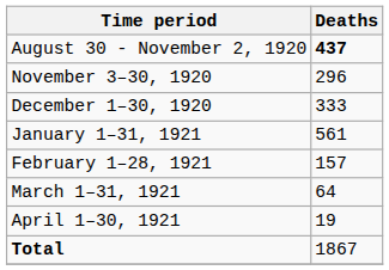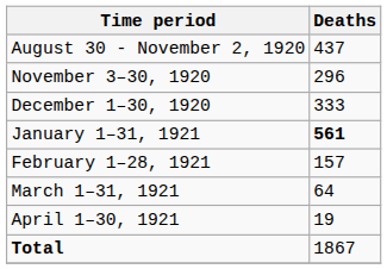August 30 - November 2, 1920 | Deaths: bold -> normal
January 1–31, 1921 | Deaths: normal -> bold
